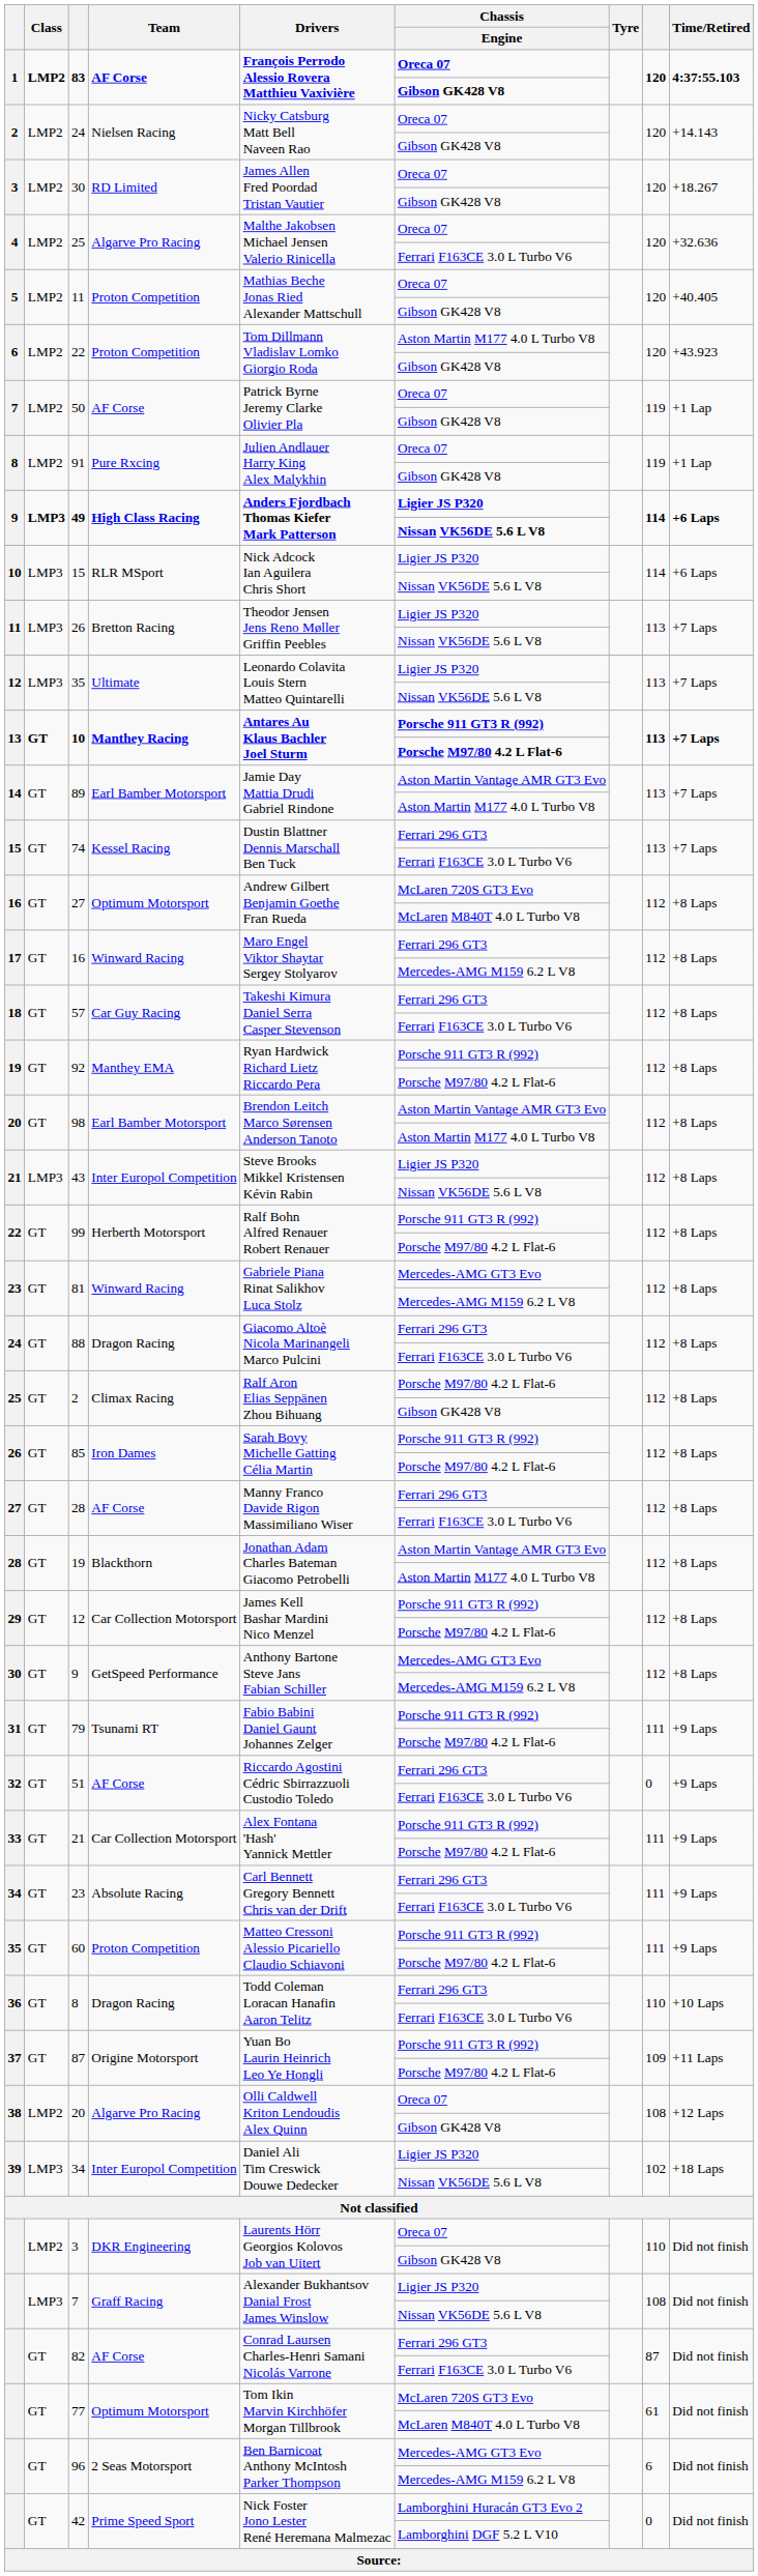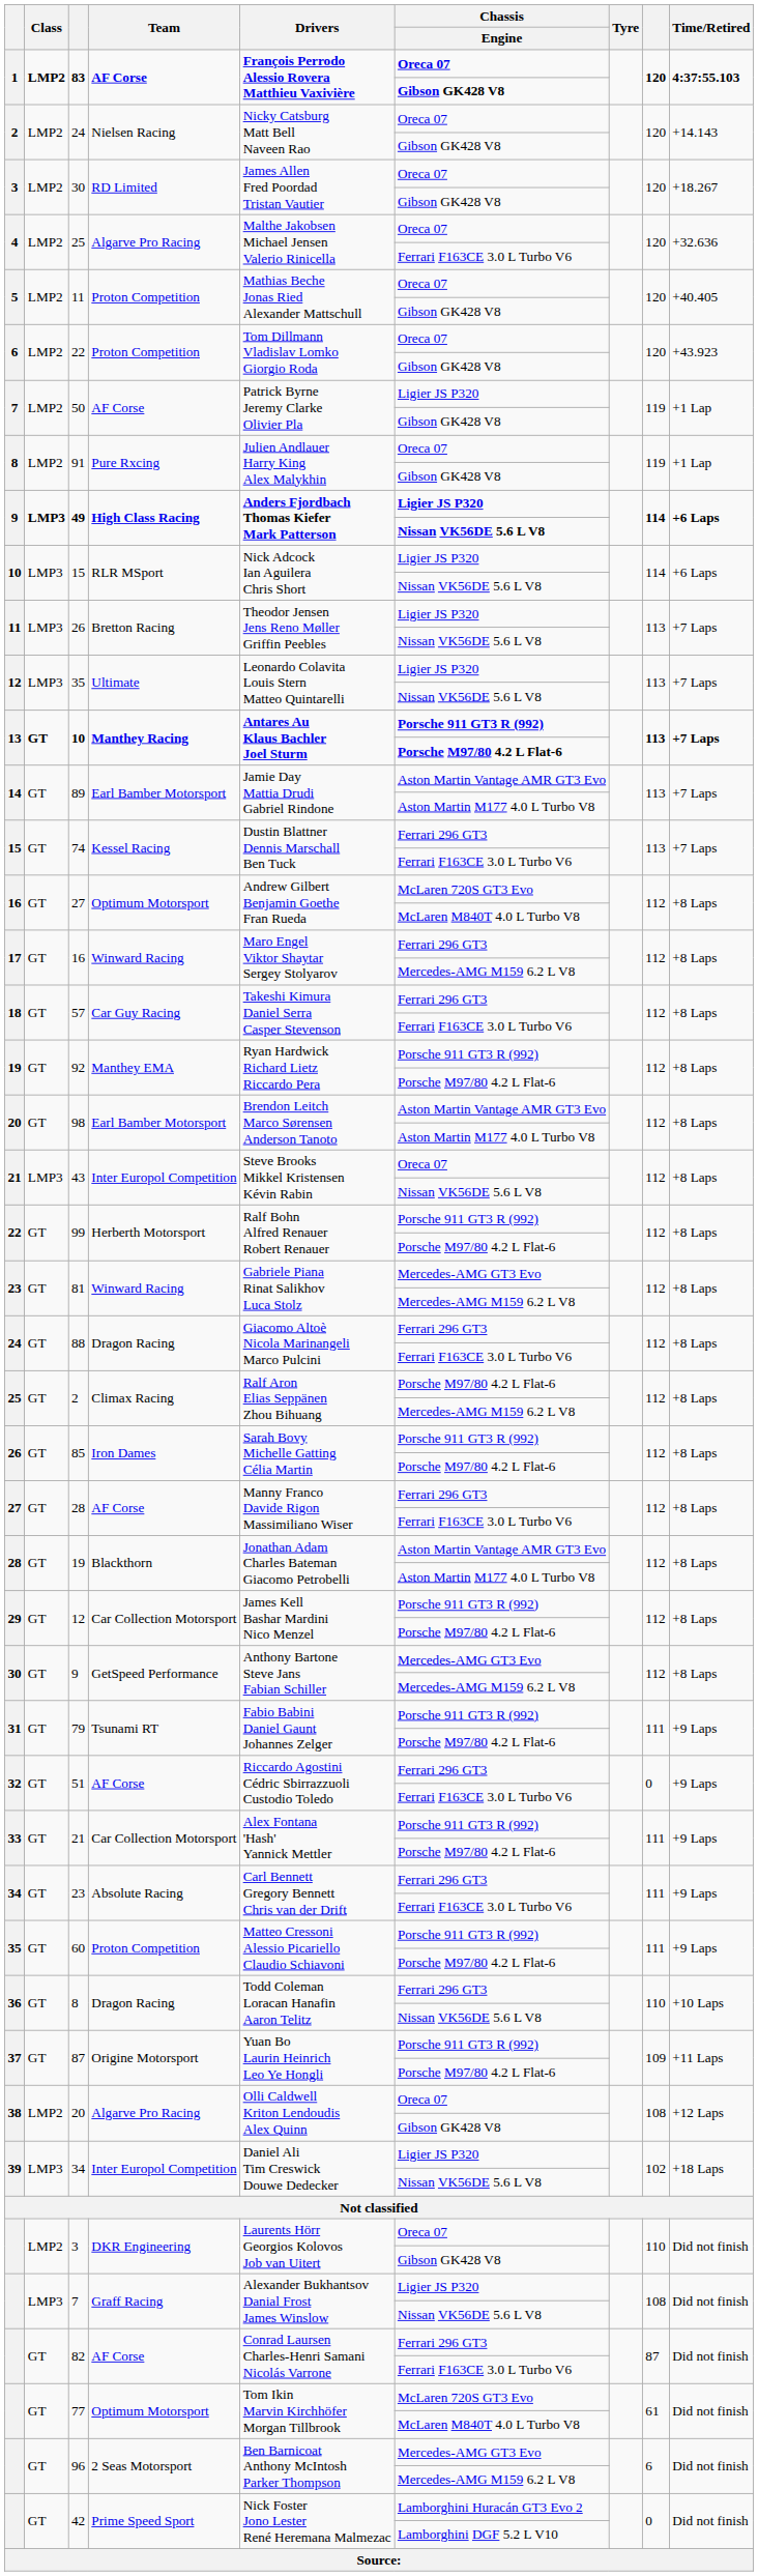row 13 | Chassis / Engine: Aston Martin M177 4.0 L Turbo V8 -> Oreca 07
row 15 | Chassis / Engine: Oreca 07 -> Ligier JS P320
row 43 | Chassis / Engine: Ligier JS P320 -> Oreca 07
row 52 | Chassis / Engine: Gibson GK428 V8 -> Mercedes-AMG M159 6.2 L V8
row 74 | Chassis / Engine: Ferrari F163CE 3.0 L Turbo V6 -> Nissan VK56DE 5.6 L V8
